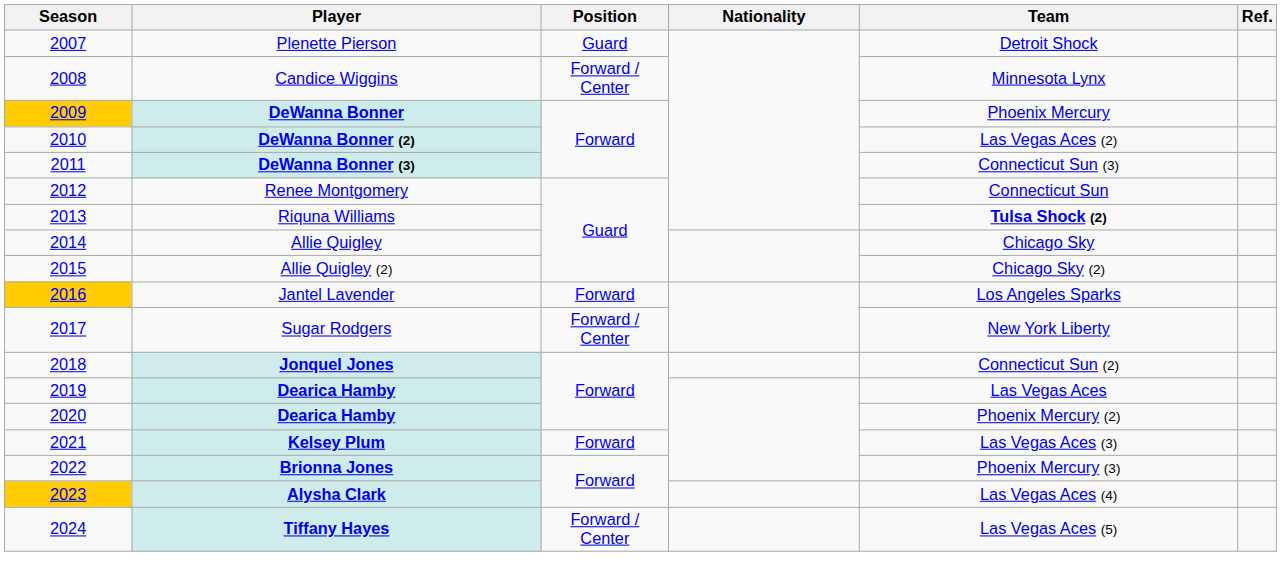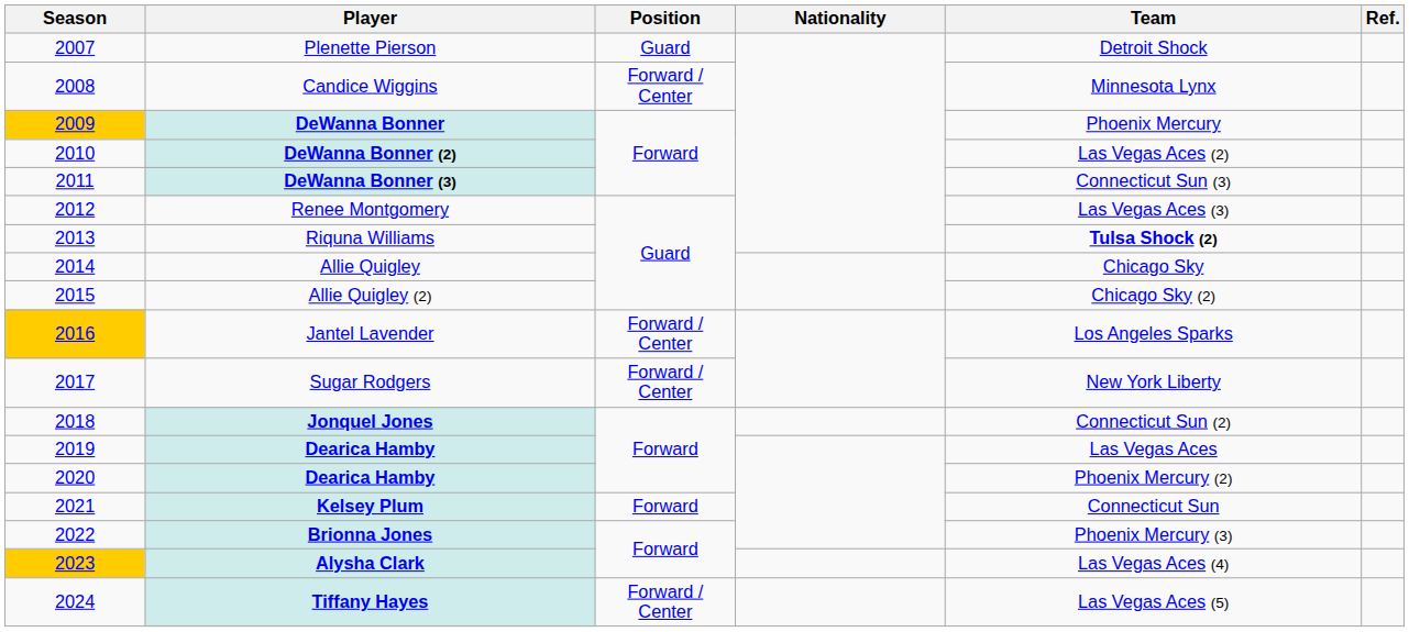Renee Montgomery | Team: Connecticut Sun -> Las Vegas Aces (3)
Jantel Lavender | Position: Forward -> Forward / Center
Kelsey Plum | Team: Las Vegas Aces (3) -> Connecticut Sun
